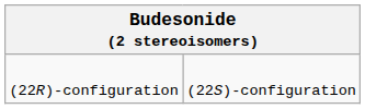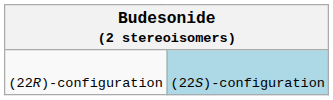(22R)-configuration | column 2: no background -> lightblue background
